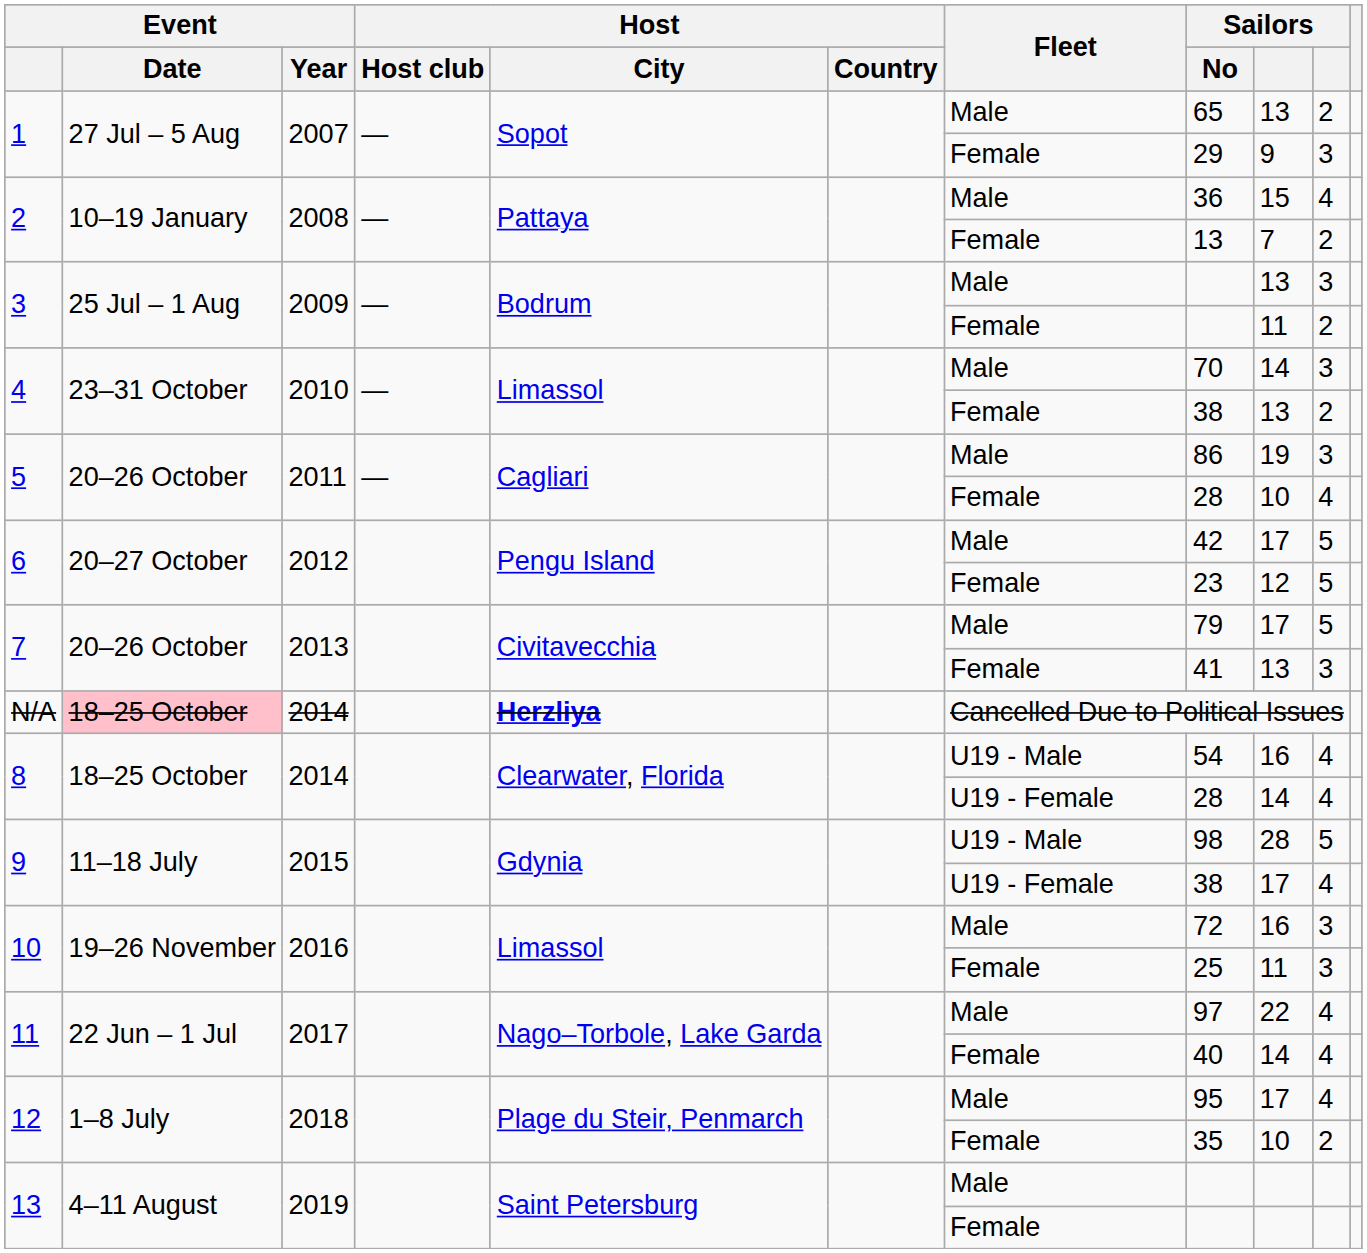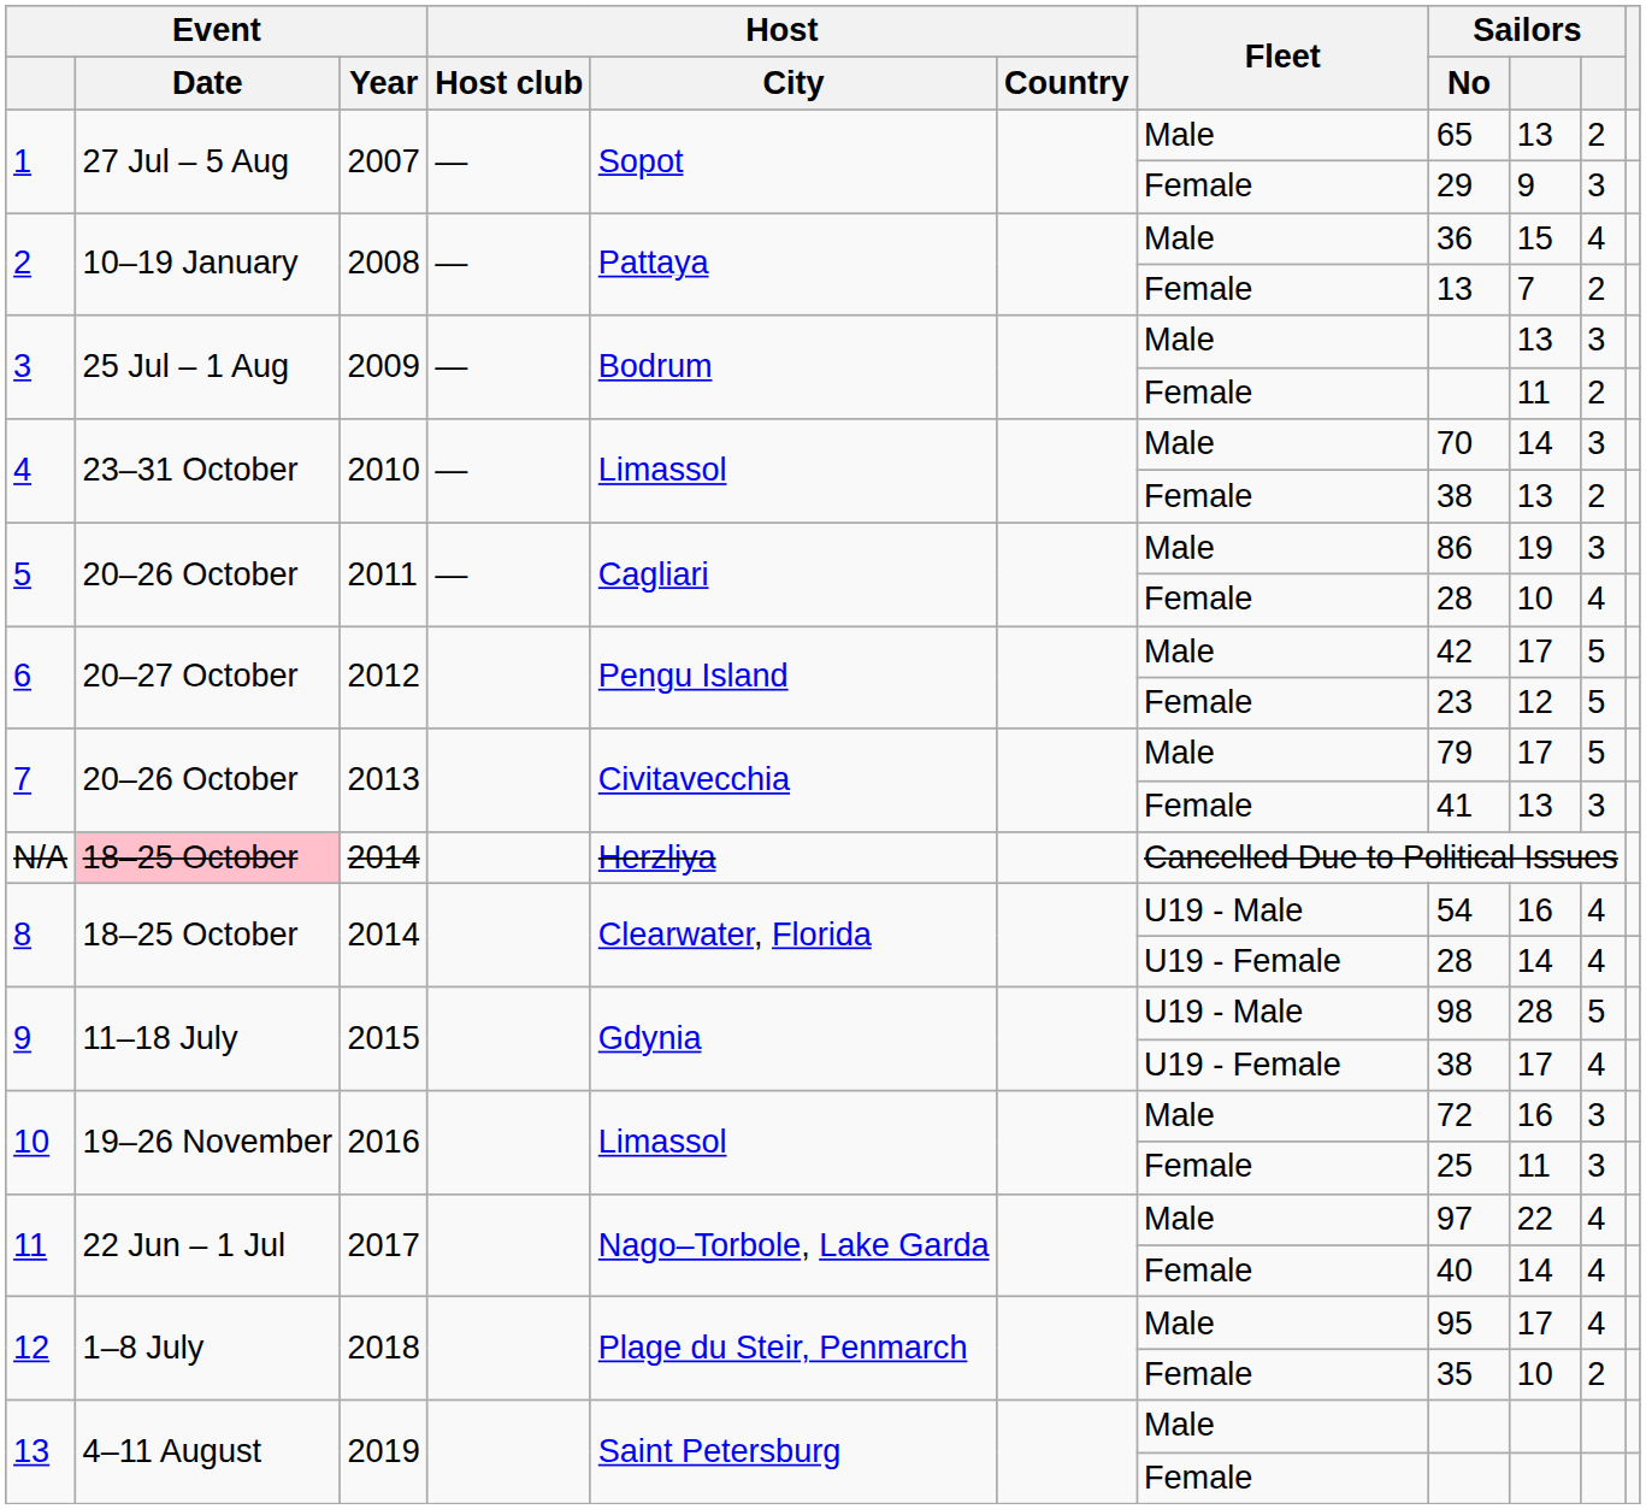N/A | Host / City: bold -> normal
